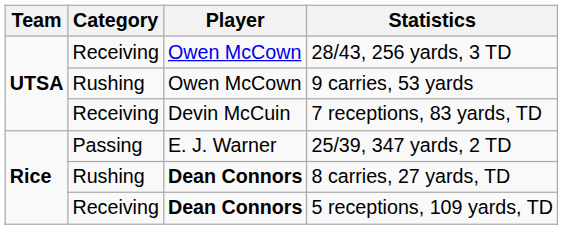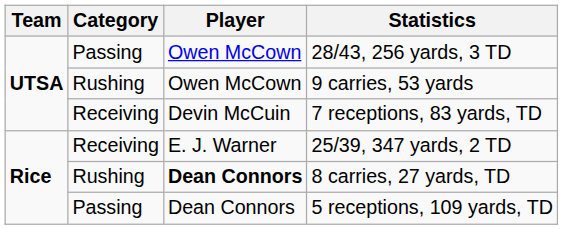28/43, 256 yards, 3 TD | Category: Receiving -> Passing
25/39, 347 yards, 2 TD | Category: Passing -> Receiving
5 receptions, 109 yards, TD | Category: Receiving -> Passing
5 receptions, 109 yards, TD | Player: bold -> normal
